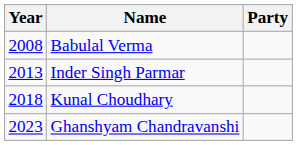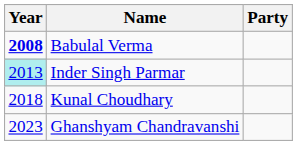Babulal Verma | Year: normal -> bold
Inder Singh Parmar | Year: no background -> paleturquoise background
